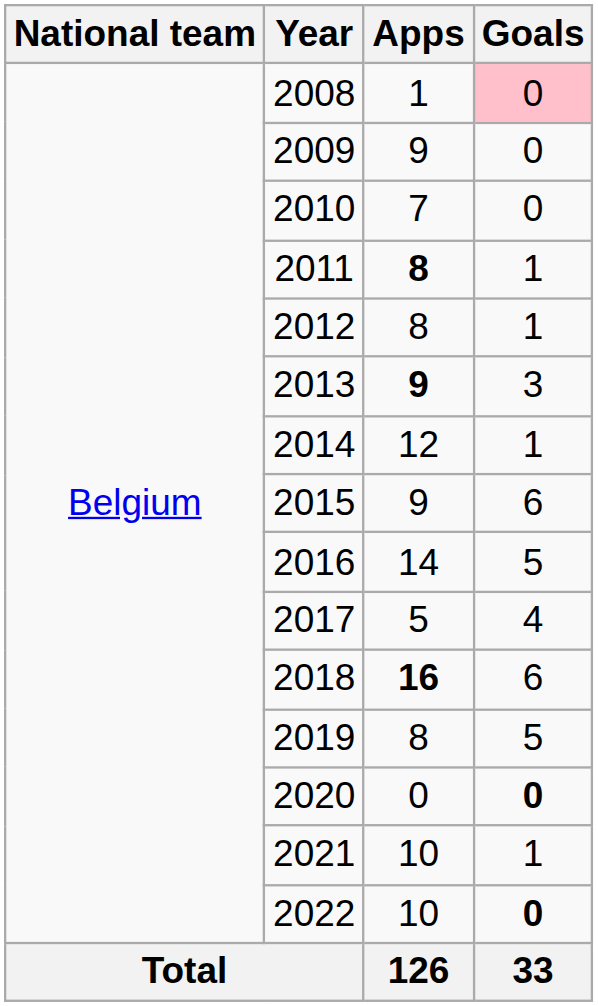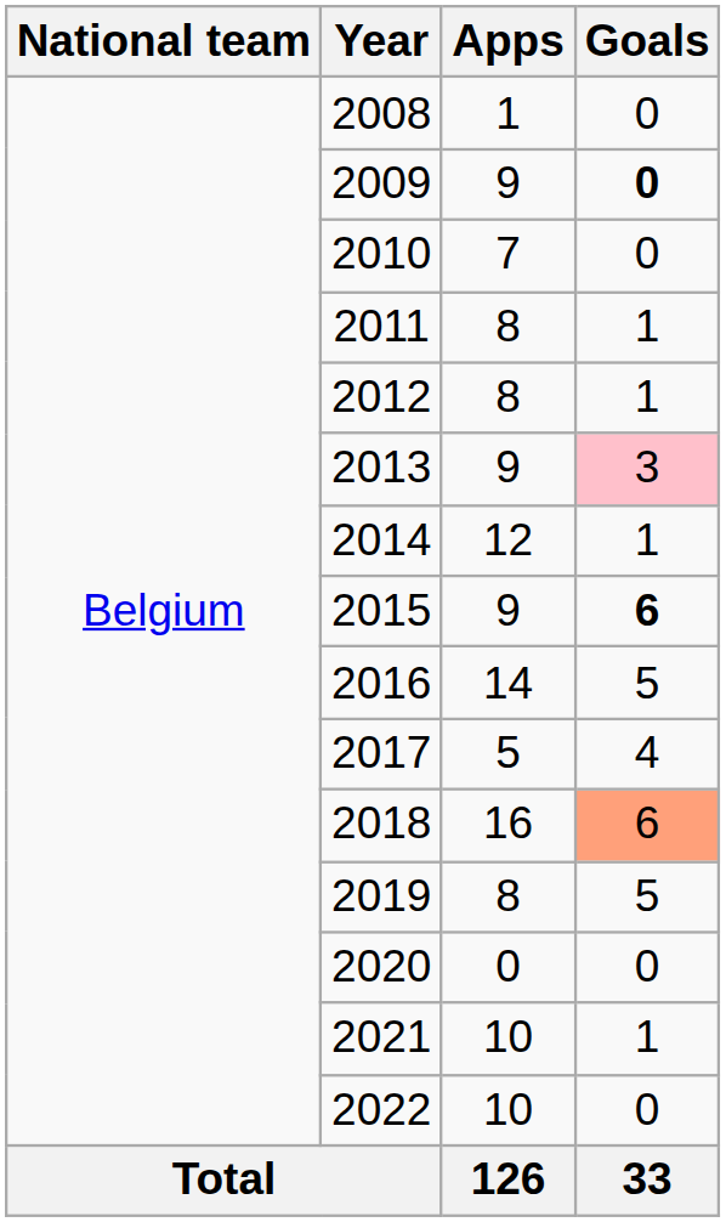2008 | Goals: pink background -> no background
2009 | Goals: normal -> bold
2011 | Apps: bold -> normal
2013 | Apps: bold -> normal
2013 | Goals: no background -> pink background
2015 | Goals: normal -> bold
2018 | Apps: bold -> normal
2018 | Goals: no background -> lightsalmon background
2020 | Goals: bold -> normal
2022 | Goals: bold -> normal
